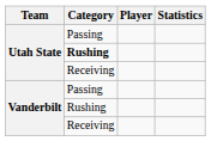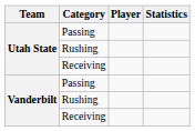Utah State / Rushing | Category: bold -> normal
